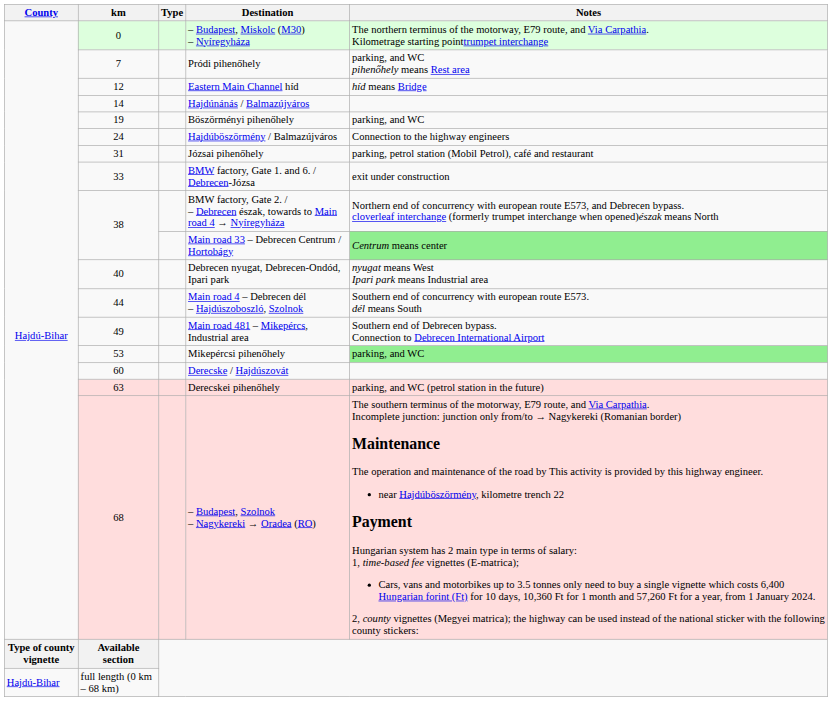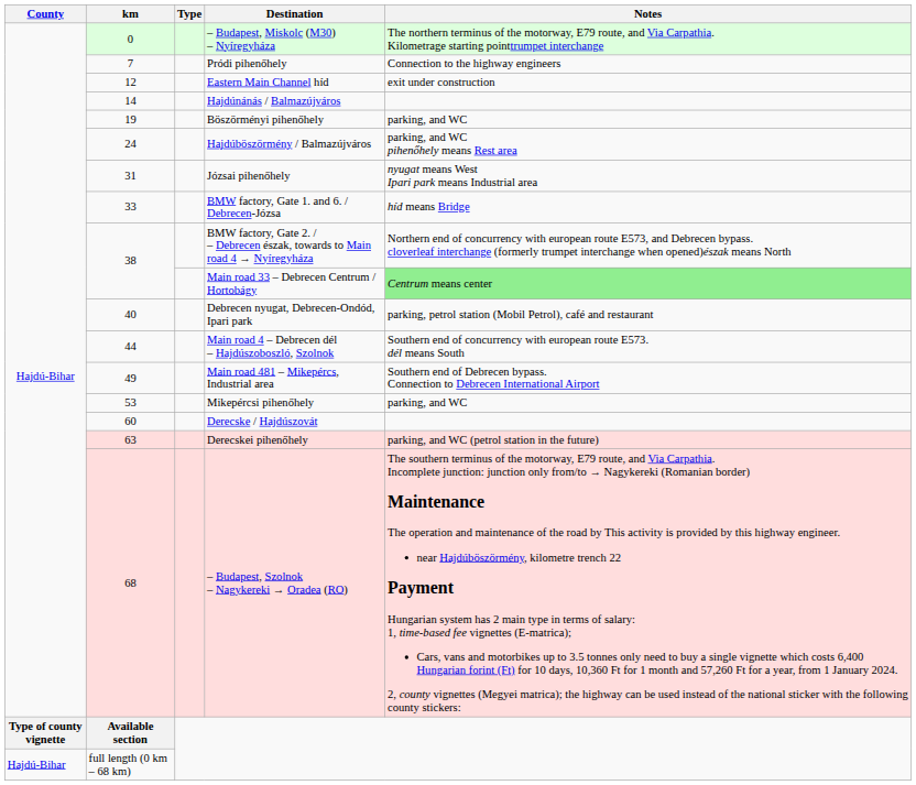Pródi pihenőhely | Notes: parking, and WC pihenőhely means Rest area -> Connection to the highway engineers
Eastern Main Channel híd | Notes: híd means Bridge -> exit under construction
Hajdúböszörmény / Balmazújváros | Notes: Connection to the highway engineers -> parking, and WC pihenőhely means Rest area
Józsai pihenőhely | Notes: parking, petrol station (Mobil Petrol), café and restaurant -> nyugat means West Ipari park means Industrial area
BMW factory, Gate 1. and 6. / Debrecen-Józsa | Notes: exit under construction -> híd means Bridge
Debrecen nyugat, Debrecen-Ondód, Ipari park | Notes: nyugat means West Ipari park means Industrial area -> parking, petrol station (Mobil Petrol), café and restaurant
Mikepércsi pihenőhely | Notes: lightgreen background -> no background
